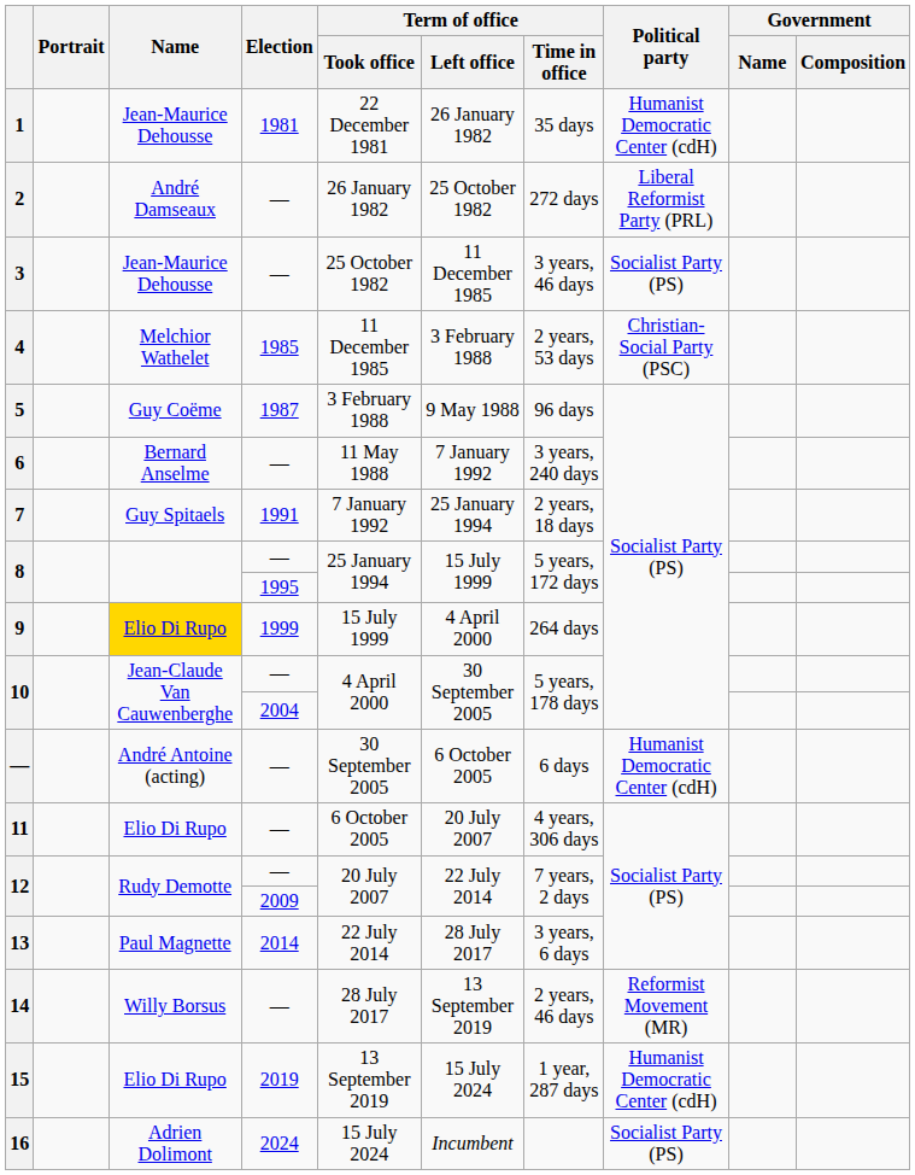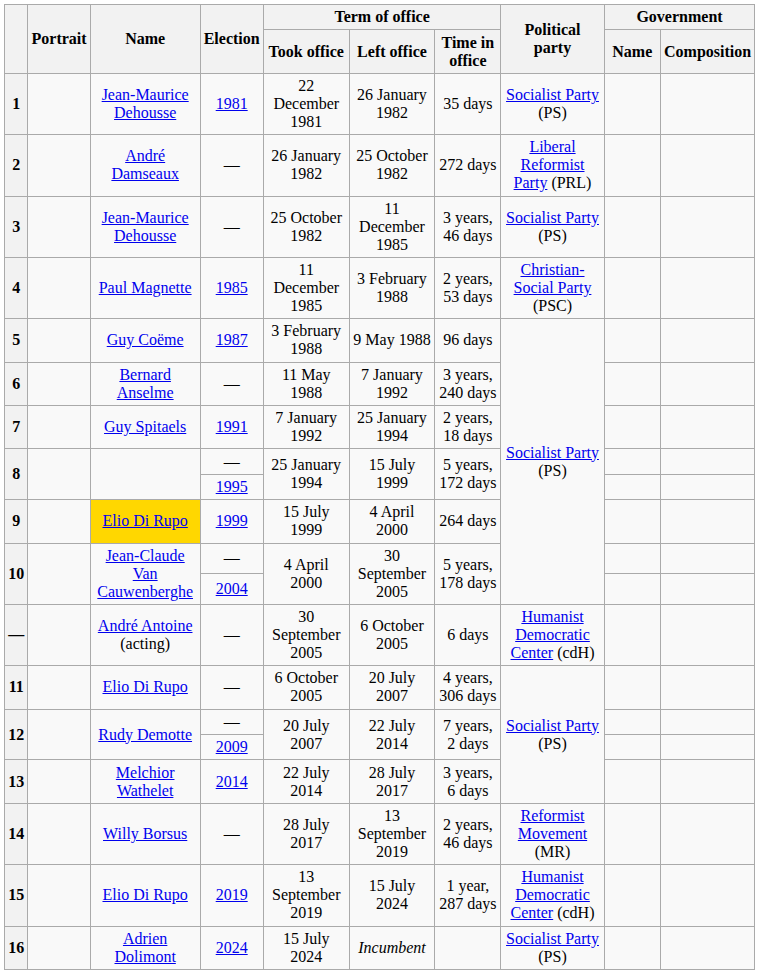1 | Political party: Humanist Democratic Center (cdH) -> Socialist Party (PS)
4 | Name: Melchior Wathelet -> Paul Magnette
13 | Name: Paul Magnette -> Melchior Wathelet
